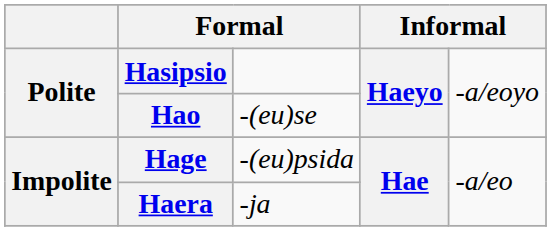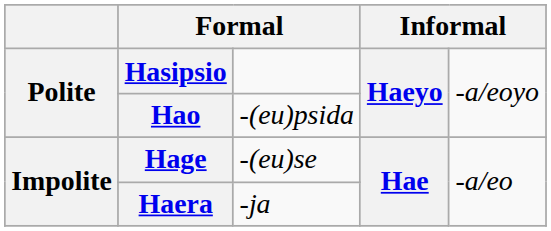Hao | column 3: -(eu)se -> -(eu)psida
Hage | column 3: -(eu)psida -> -(eu)se
